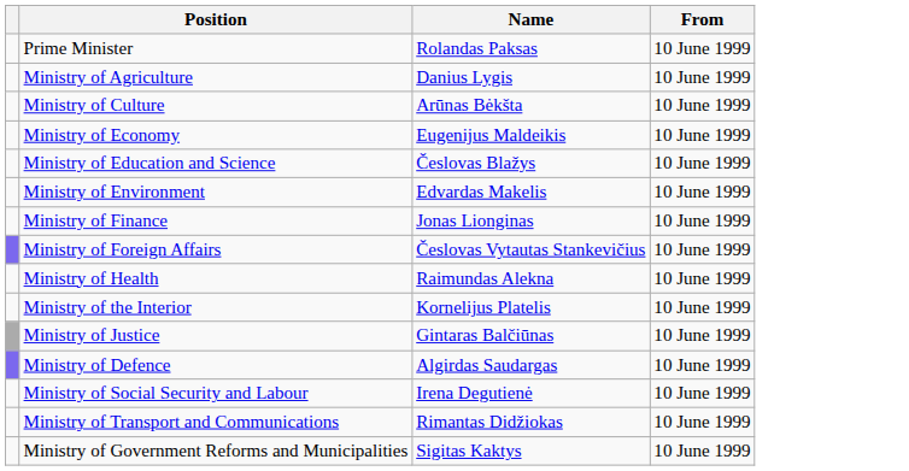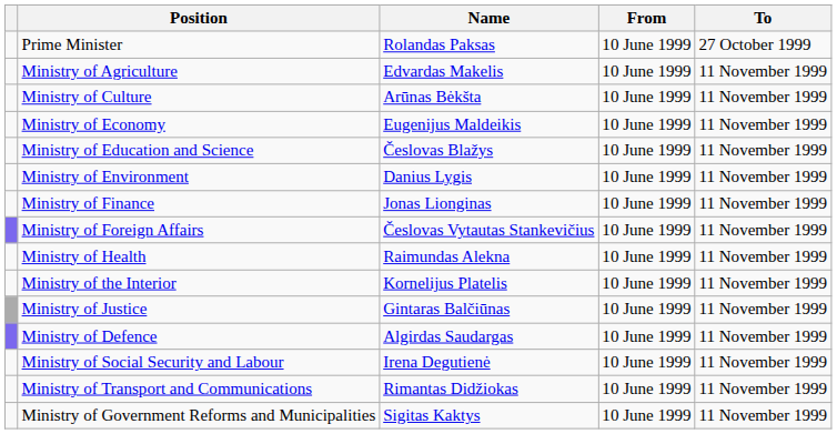+ column: To | 27 October 1999 | 11 November 1999 | 11 November 1999 | 11 November 1999 | 11 November 1999 | 11 November 1999 | 11 November 1999 | 11 November 1999 | 11 November 1999 | 11 November 1999 | 11 November 1999 | 11 November 1999 | 11 November 1999 | 11 November 1999 | 11 November 1999
Ministry of Agriculture | Name: Danius Lygis -> Edvardas Makelis
Ministry of Environment | Name: Edvardas Makelis -> Danius Lygis
